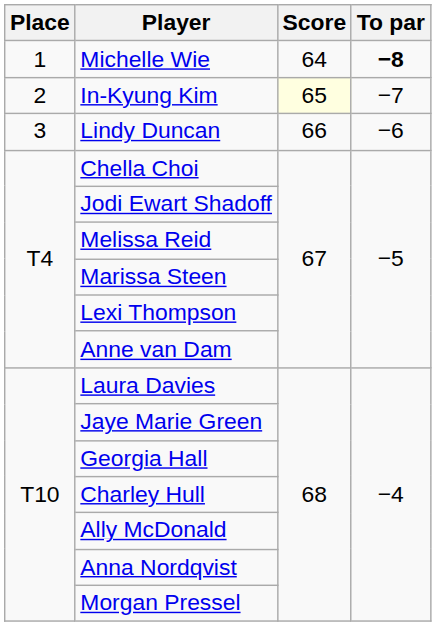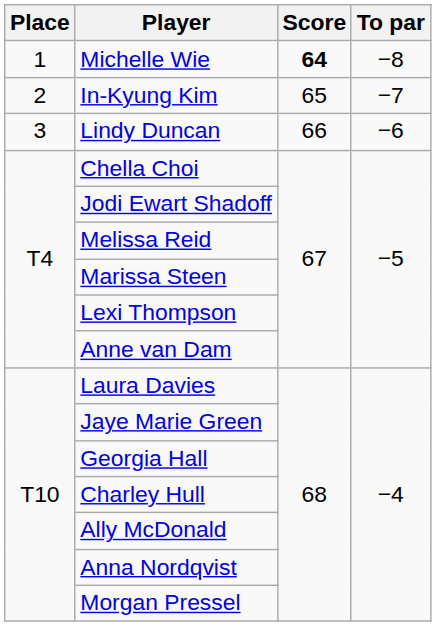Michelle Wie | Score: normal -> bold
Michelle Wie | To par: bold -> normal
In-Kyung Kim | Score: lightyellow background -> no background
